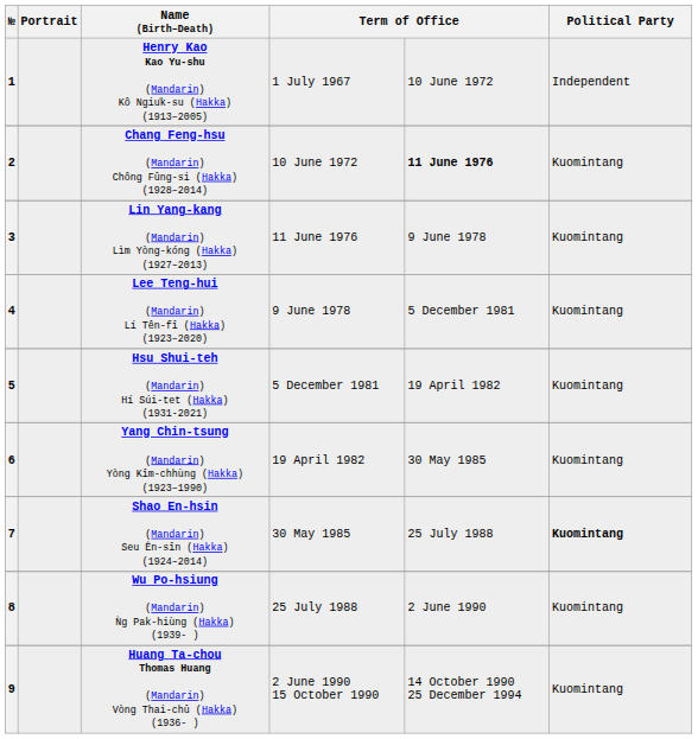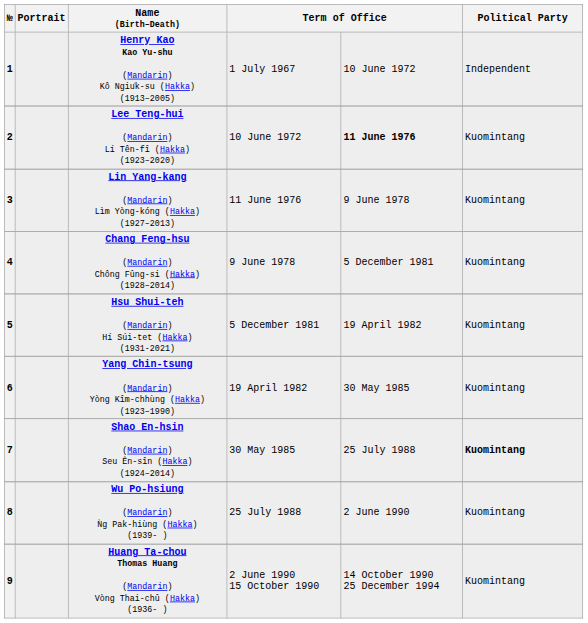2 | Name (Birth–Death): Chang Feng-hsu (Mandarin) Chông Fûng-si (Hakka) (1928–2014) -> Lee Teng-hui (Mandarin) Lí Tên-fî (Hakka) (1923–2020)
4 | Name (Birth–Death): Lee Teng-hui (Mandarin) Lí Tên-fî (Hakka) (1923–2020) -> Chang Feng-hsu (Mandarin) Chông Fûng-si (Hakka) (1928–2014)
